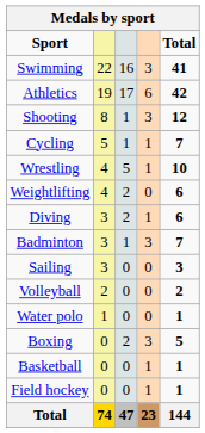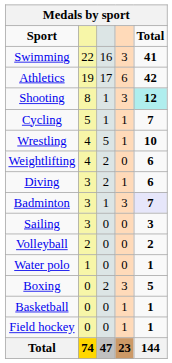Shooting | Total: no background -> paleturquoise background
Badminton | Total: no background -> lavender background
